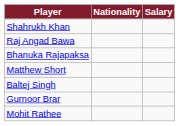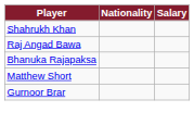- row: Baltej Singh
- row: Mohit Rathee
